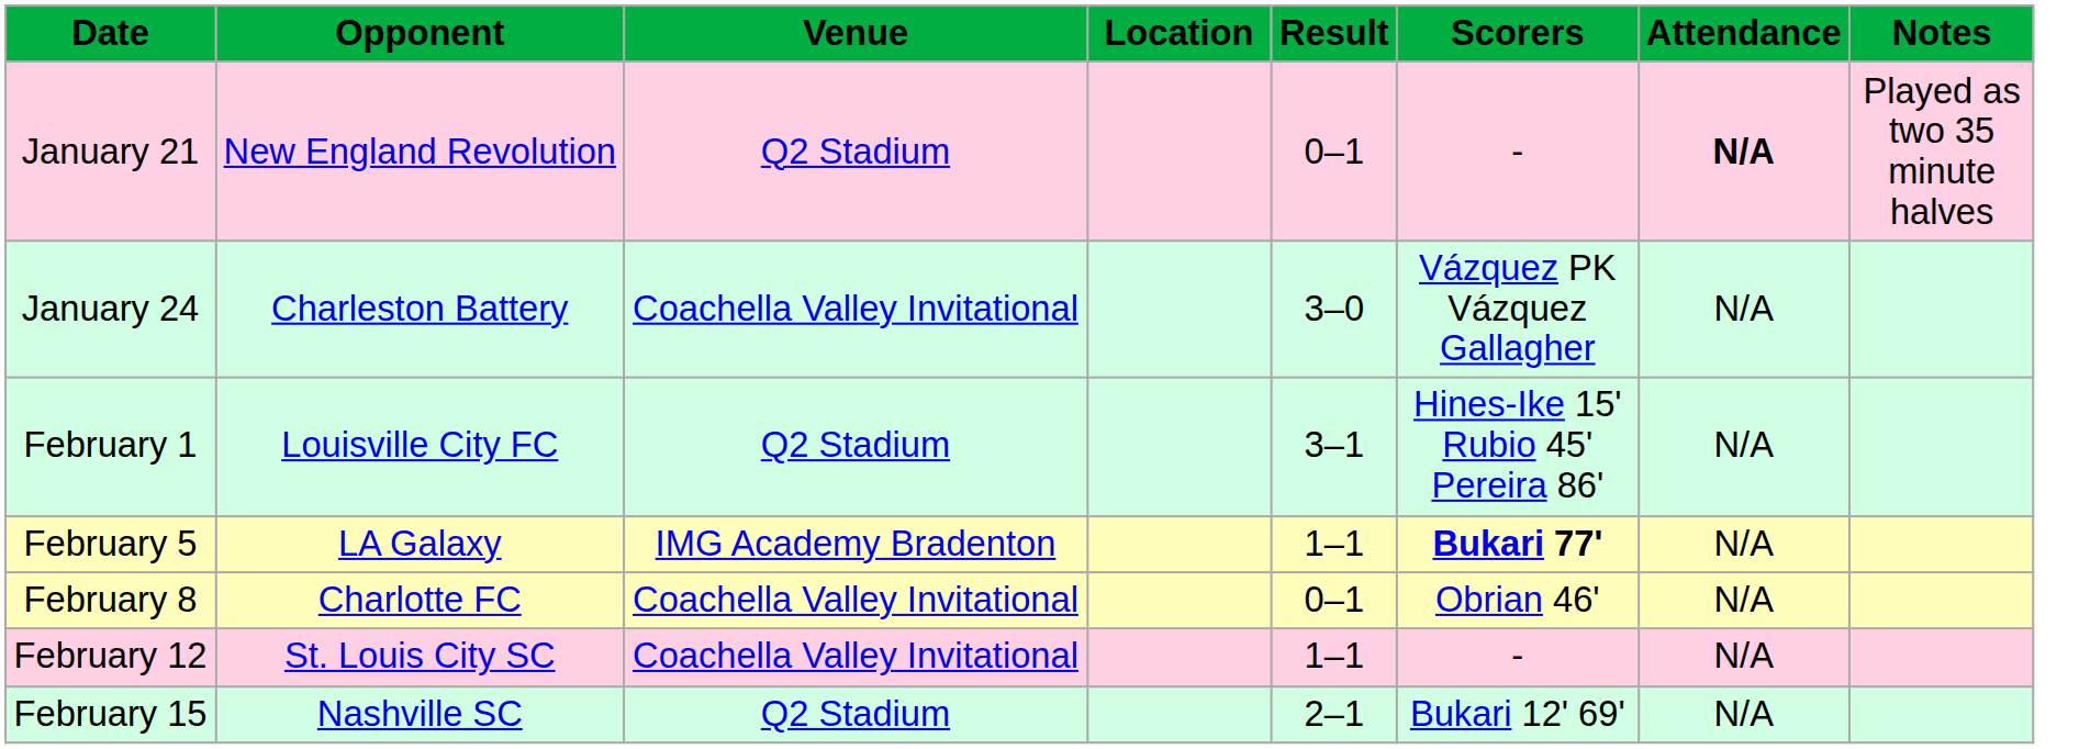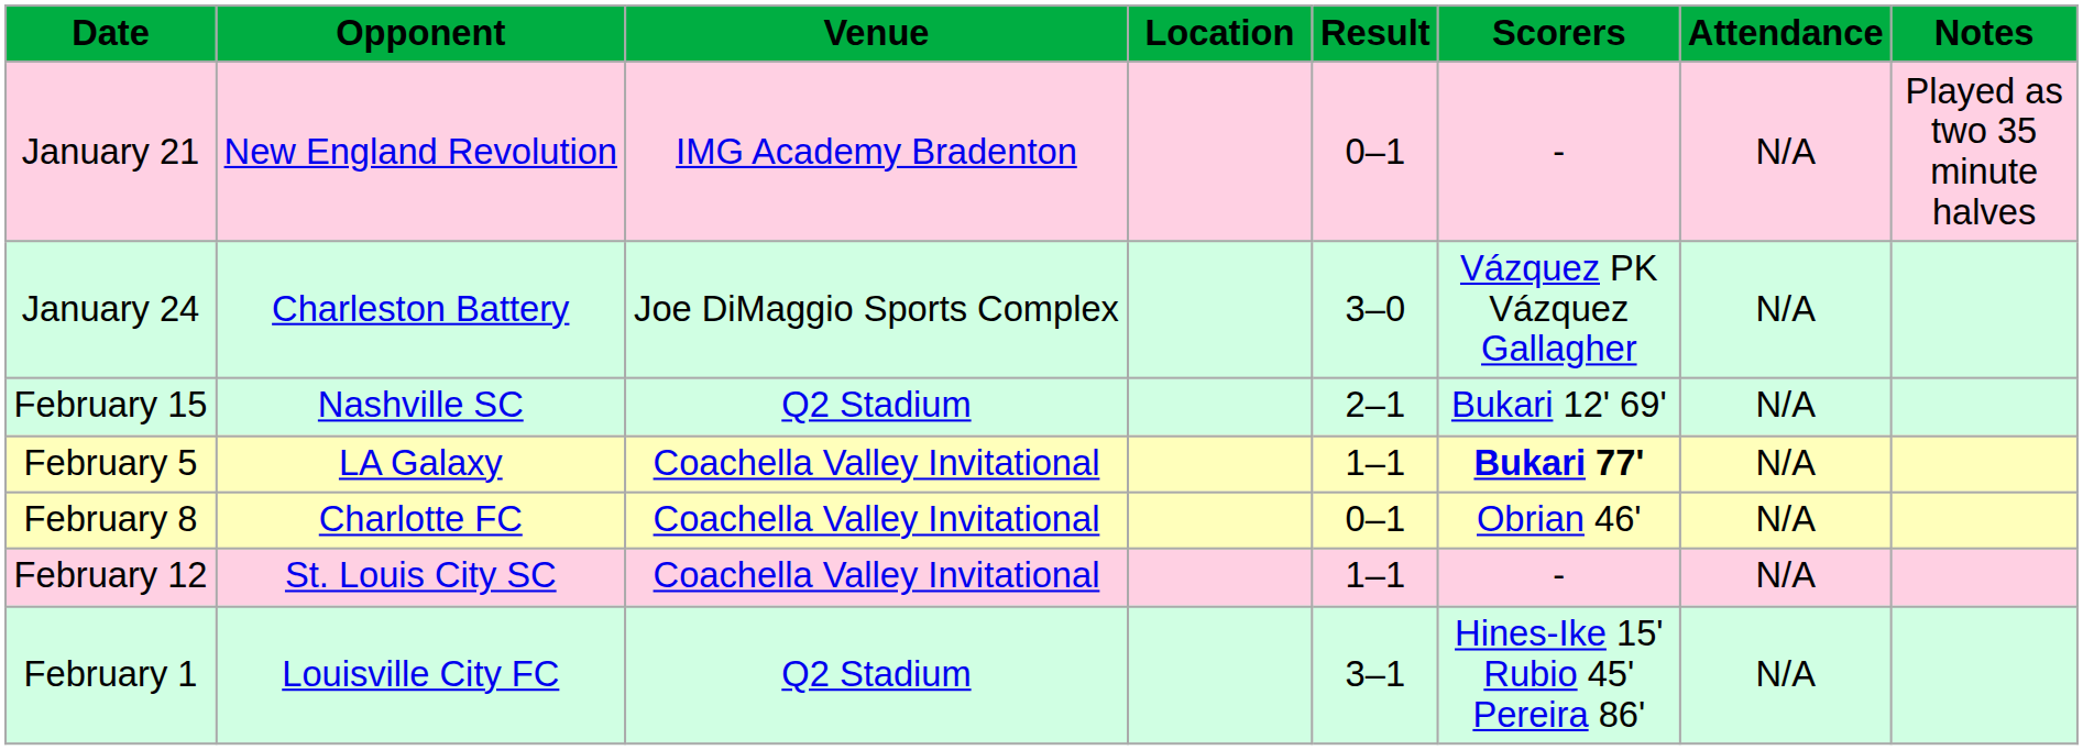January 21 | Venue: Q2 Stadium -> IMG Academy Bradenton
January 21 | Attendance: bold -> normal
January 24 | Venue: Coachella Valley Invitational -> Joe DiMaggio Sports Complex
rows swapped: February 1 <-> February 15
February 5 | Venue: IMG Academy Bradenton -> Coachella Valley Invitational
